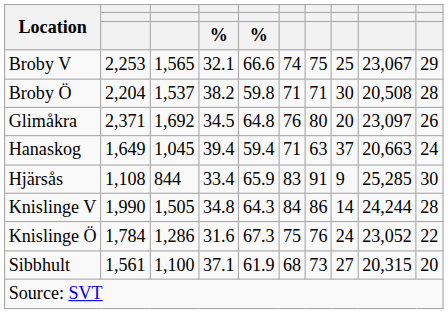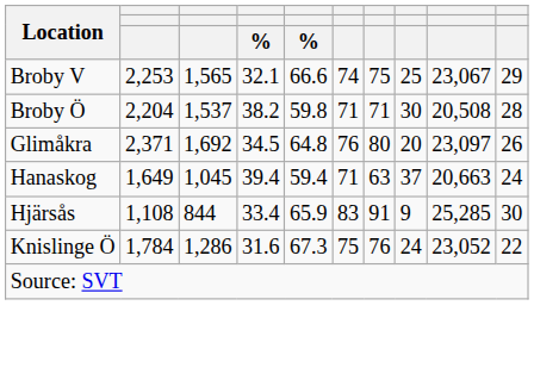- row: Knislinge V | 1,990 | 1,505 | 34.8 | 64.3 | 84 | 86 | 14 | 24,244 | 28
- row: Sibbhult | 1,561 | 1,100 | 37.1 | 61.9 | 68 | 73 | 27 | 20,315 | 20
